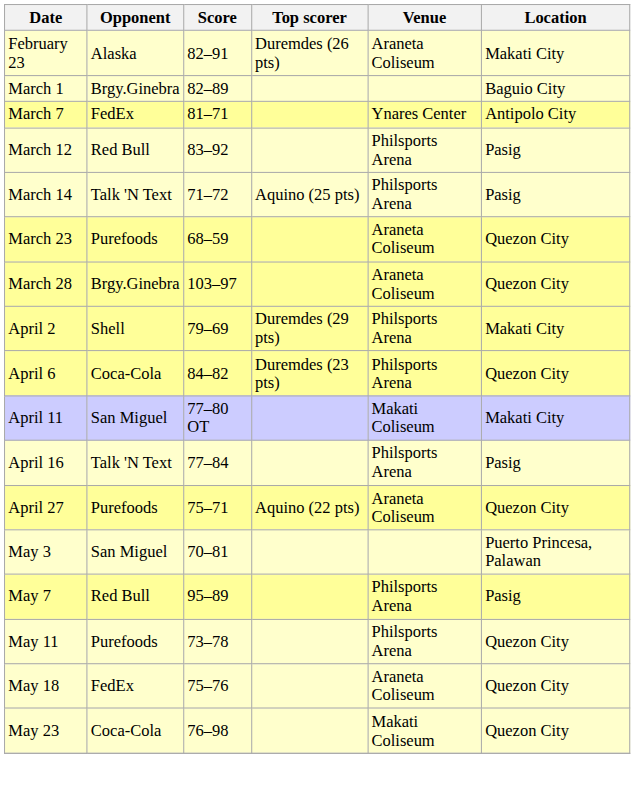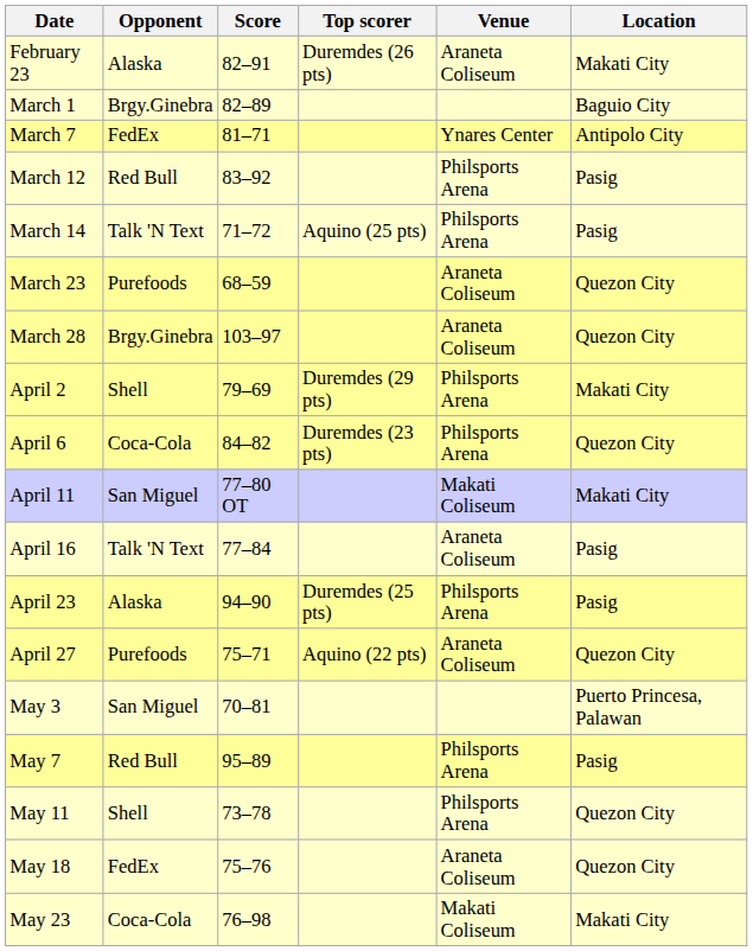April 16 | Venue: Philsports Arena -> Araneta Coliseum
+ row: April 23 | Alaska | 94–90 | Duremdes (25 pts) | Philsports Arena | Pasig
May 11 | Opponent: Purefoods -> Shell
May 23 | Location: Quezon City -> Makati City
